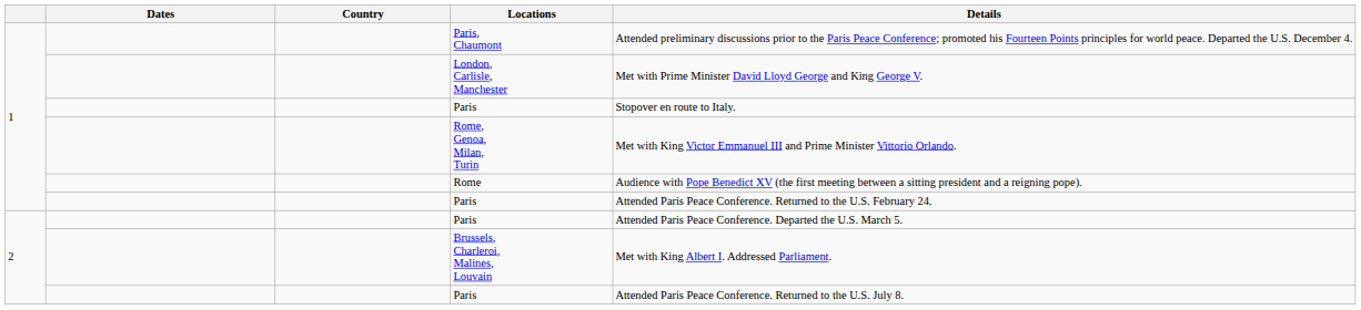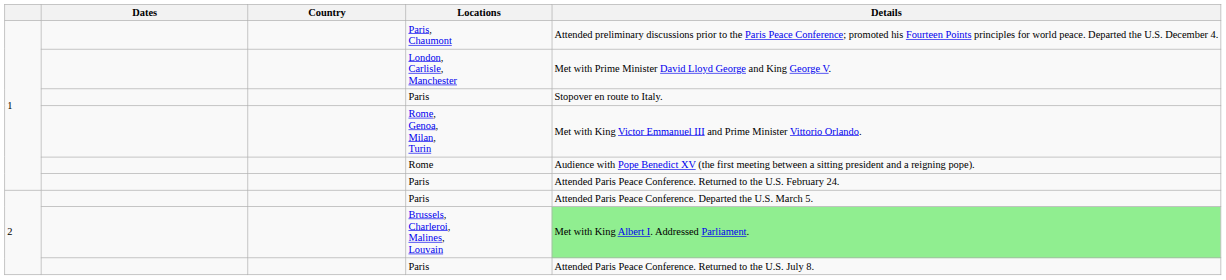Brussels, Charleroi, Malines, Louvain | Details: no background -> lightgreen background
